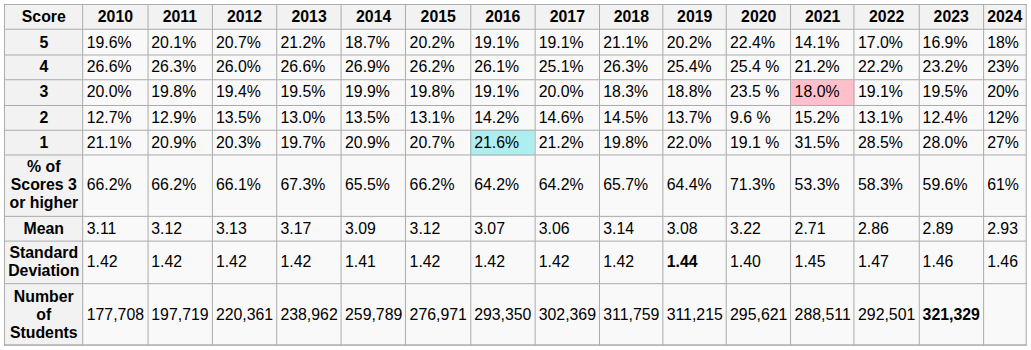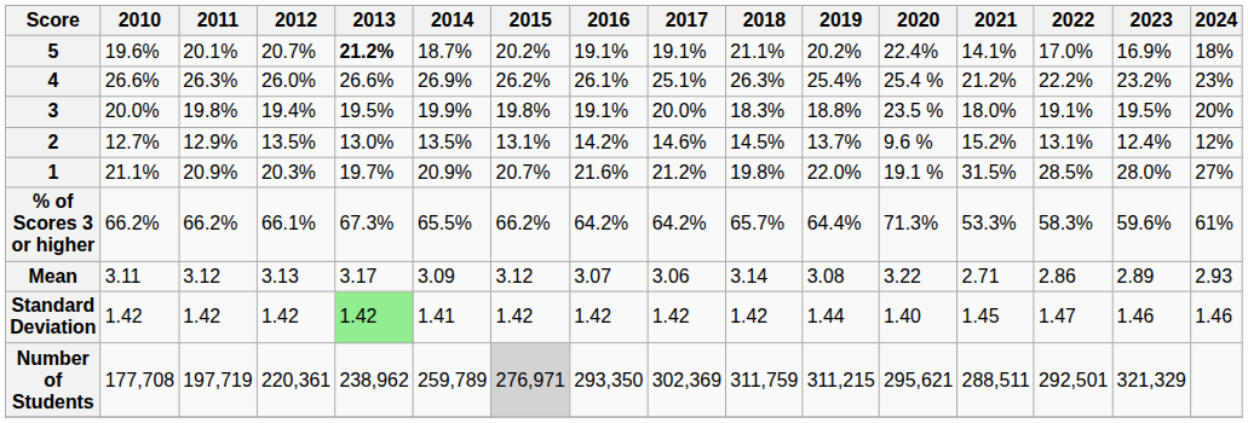5 | 2013: normal -> bold
3 | 2021: pink background -> no background
1 | 2016: paleturquoise background -> no background
Standard Deviation | 2013: no background -> lightgreen background
Standard Deviation | 2019: bold -> normal
Number of Students | 2015: no background -> lightgrey background
Number of Students | 2023: bold -> normal
